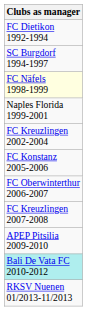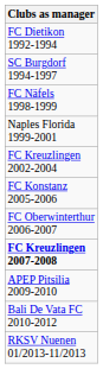row 4 | column 1: lightyellow background -> no background
row 9 | column 1: normal -> bold
row 11 | column 1: paleturquoise background -> no background
